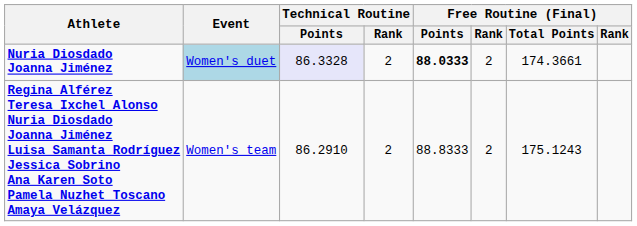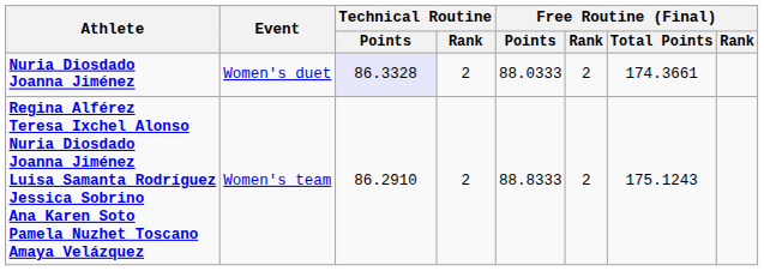Nuria Diosdado Joanna Jiménez | Event: lightblue background -> no background
Nuria Diosdado Joanna Jiménez | Free Routine (Final) / Points: bold -> normal
